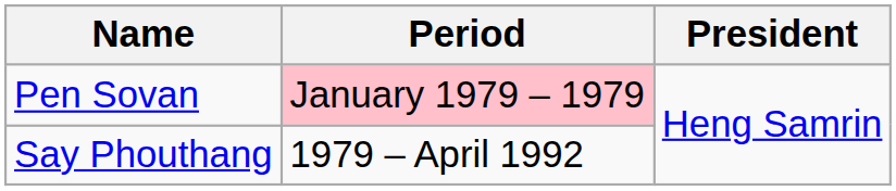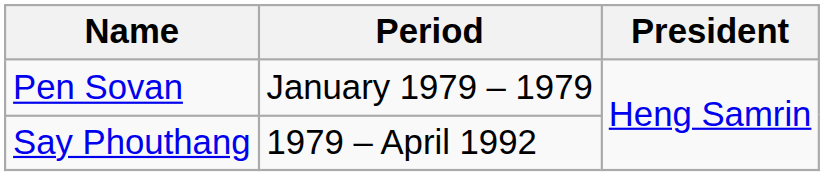Pen Sovan | Period: pink background -> no background
